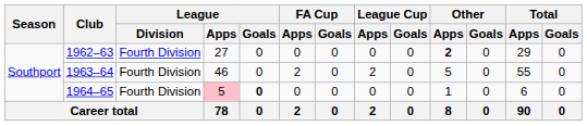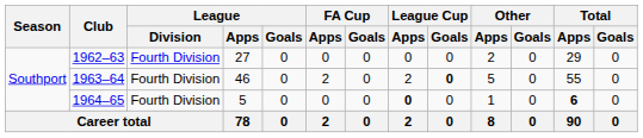1962–63 | Other / Apps: bold -> normal
1963–64 | League Cup / Goals: normal -> bold
1964–65 | League / Apps: pink background -> no background
1964–65 | League / Goals: bold -> normal
1964–65 | League Cup / Apps: normal -> bold
1964–65 | Total / Apps: normal -> bold
